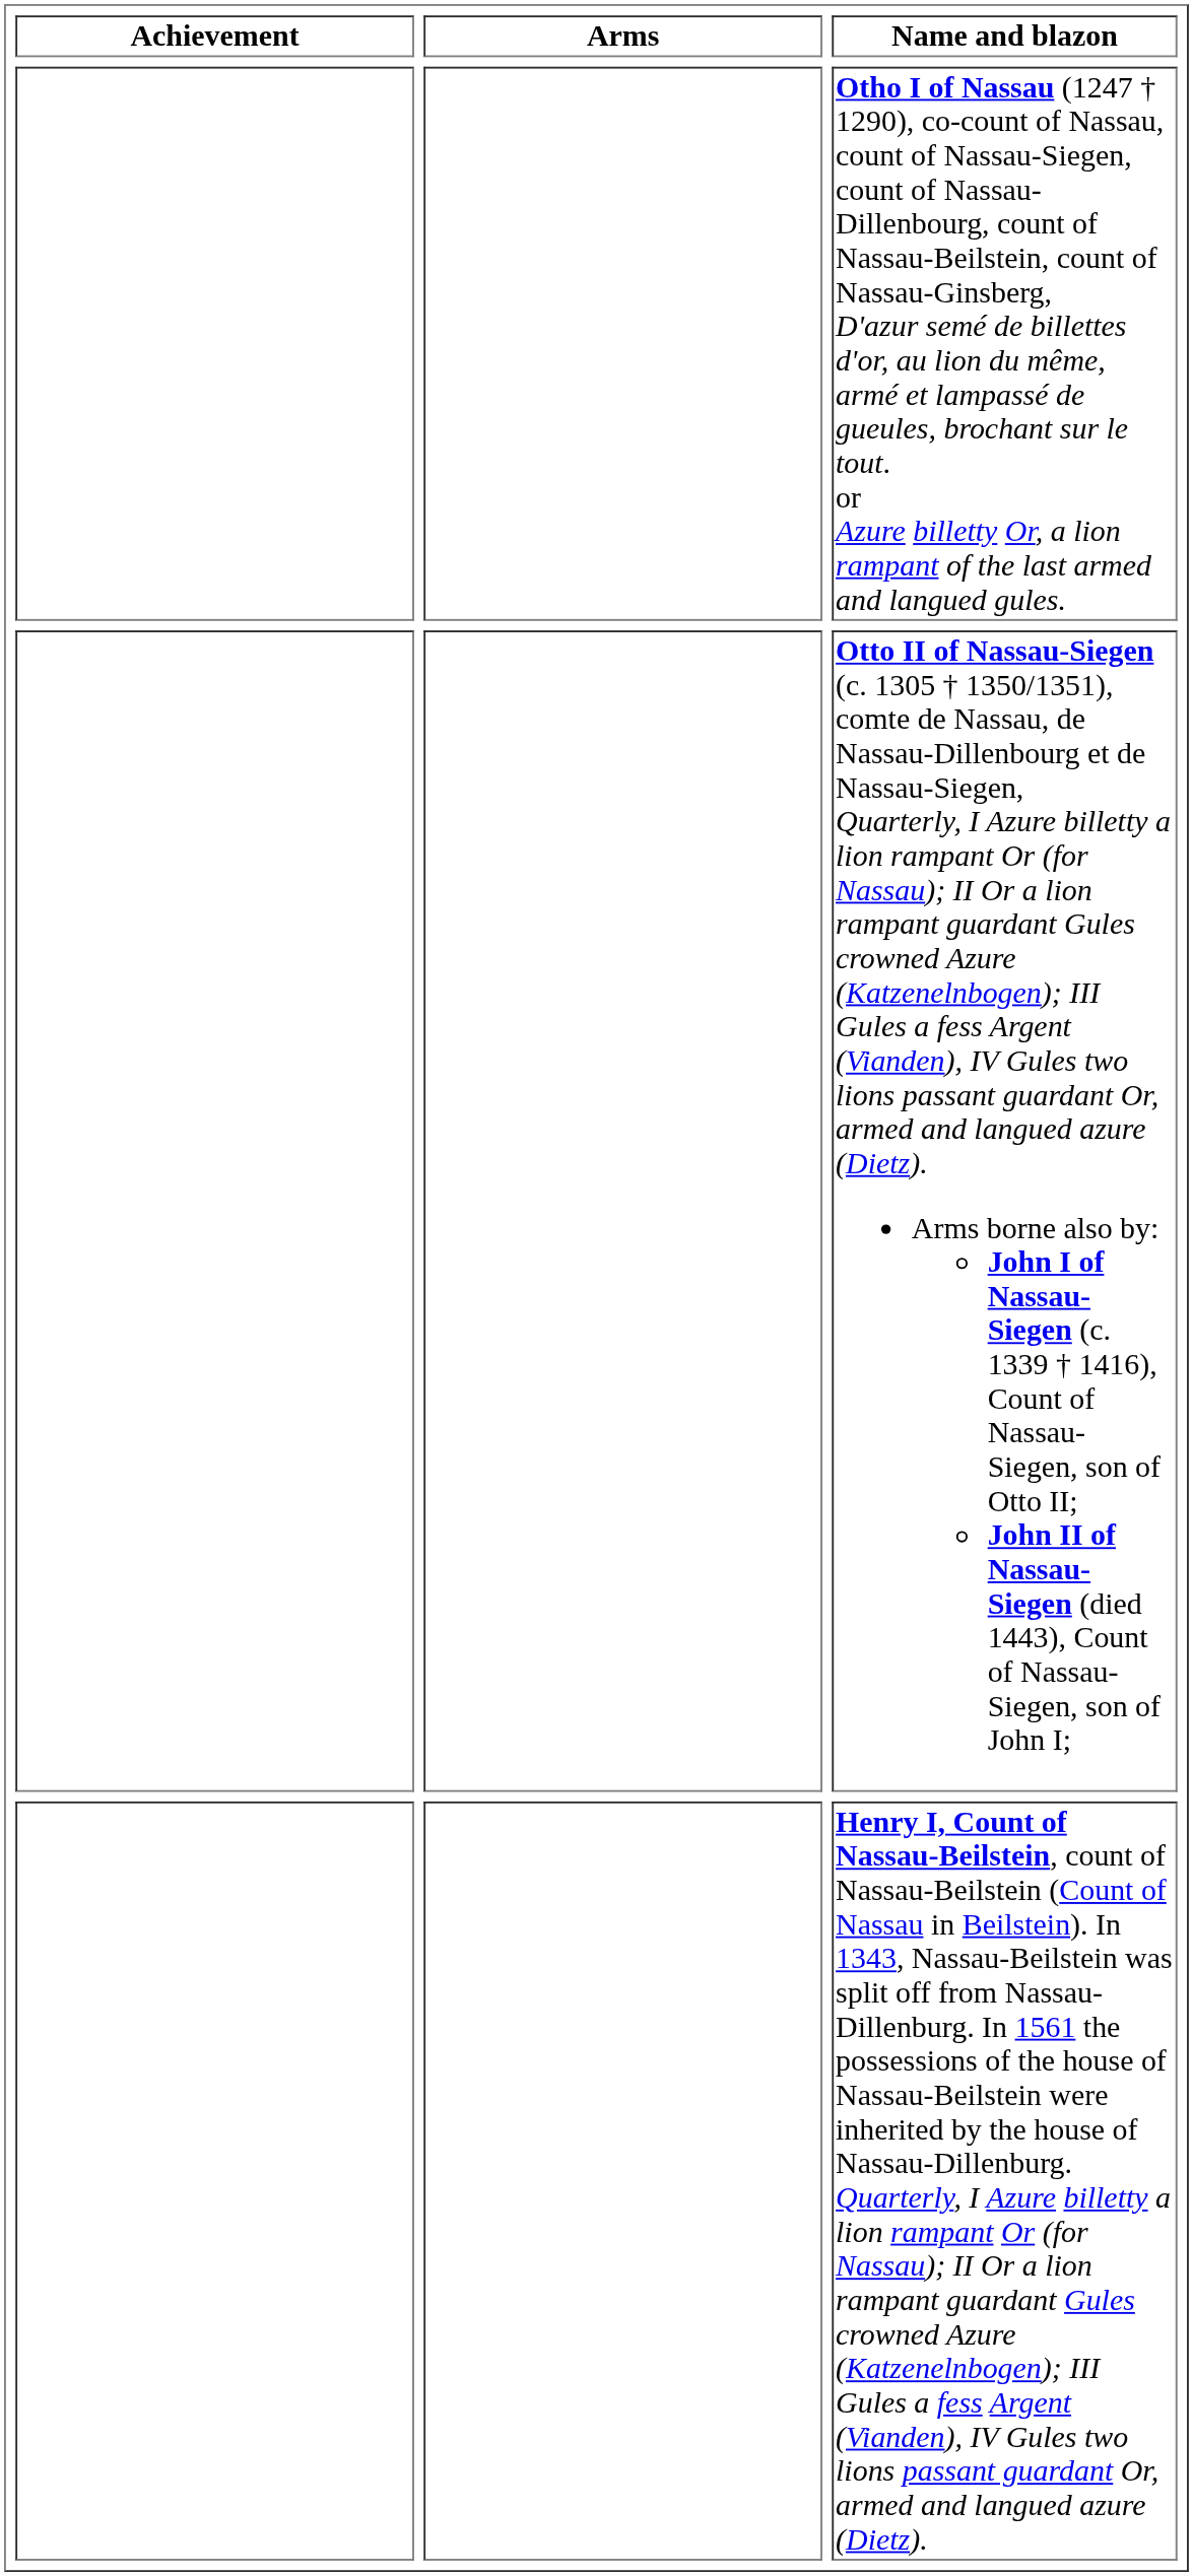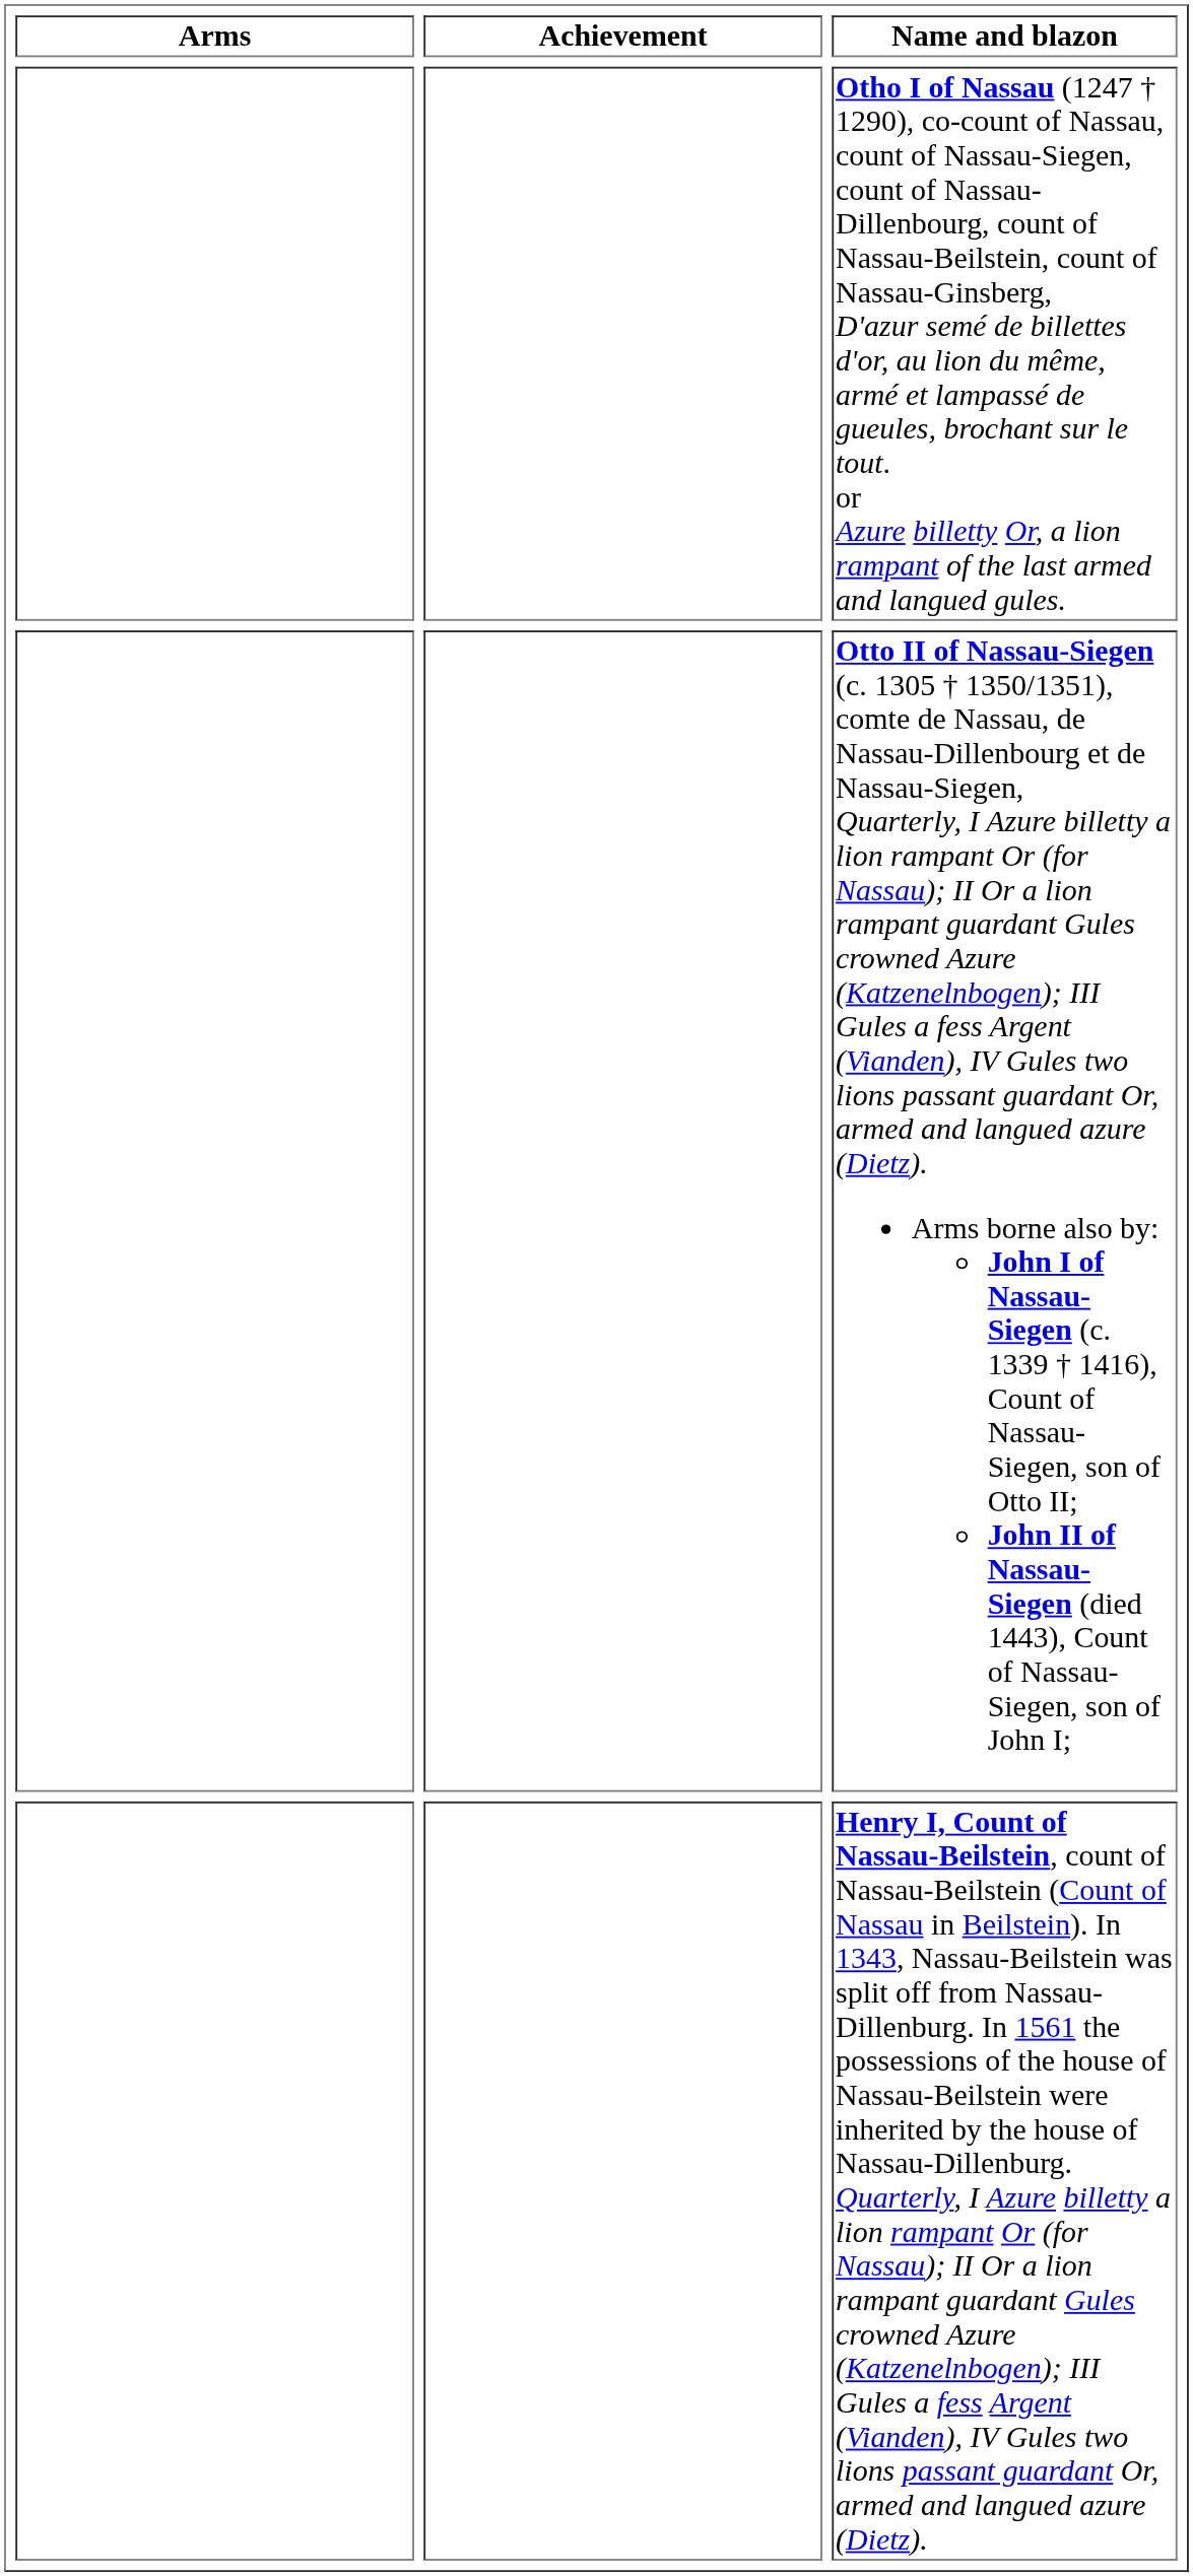columns swapped: Achievement <-> Arms
